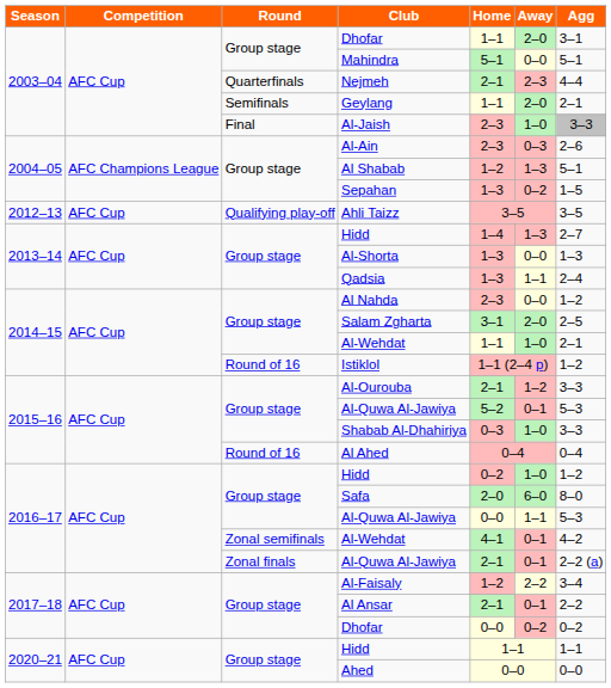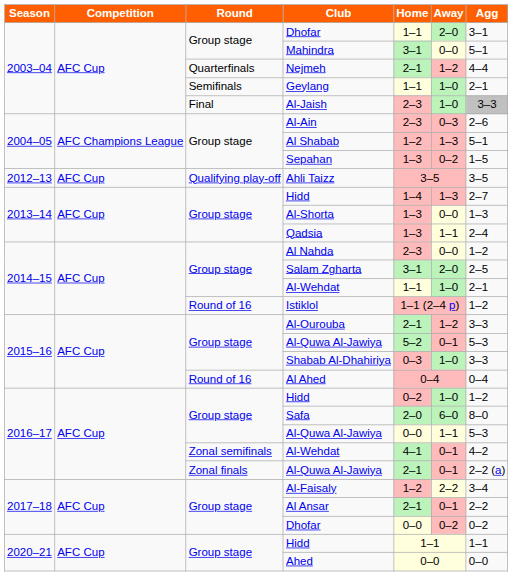Mahindra | Home: 5–1 -> 3–1
Nejmeh | Away: 2–3 -> 1–2
Geylang | Away: 2–0 -> 1–0
